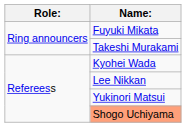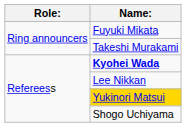Kyohei Wada | Name:: normal -> bold
Yukinori Matsui | Name:: no background -> gold background
Shogo Uchiyama | Name:: lightsalmon background -> no background
